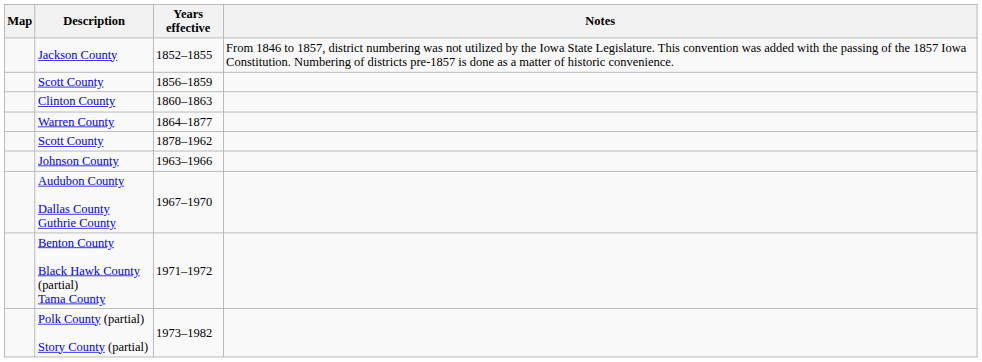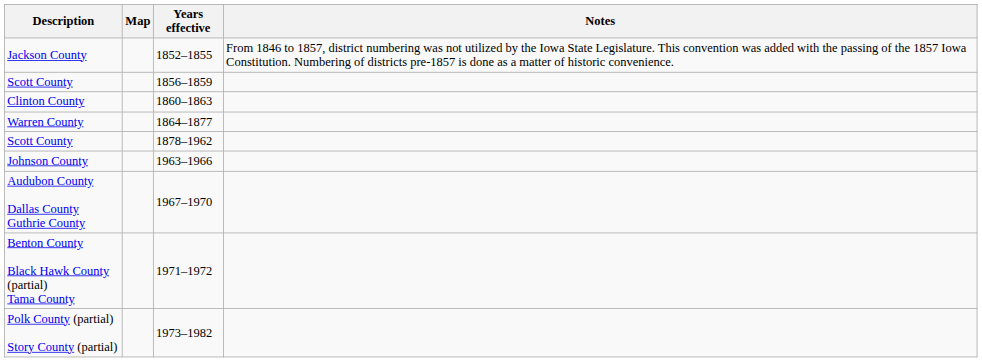columns swapped: Map <-> Description
